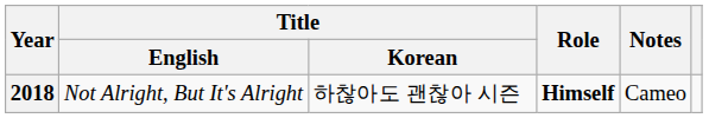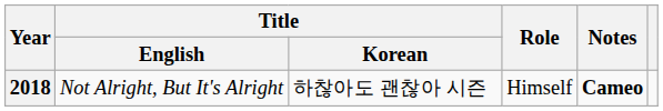2018 | Role: bold -> normal
2018 | Notes: normal -> bold
